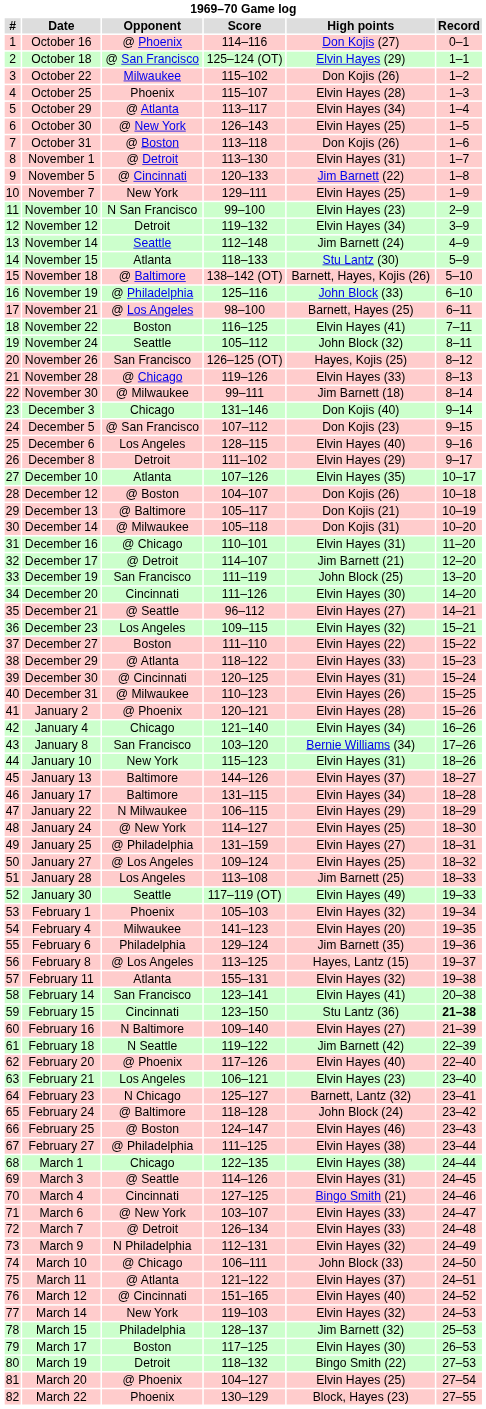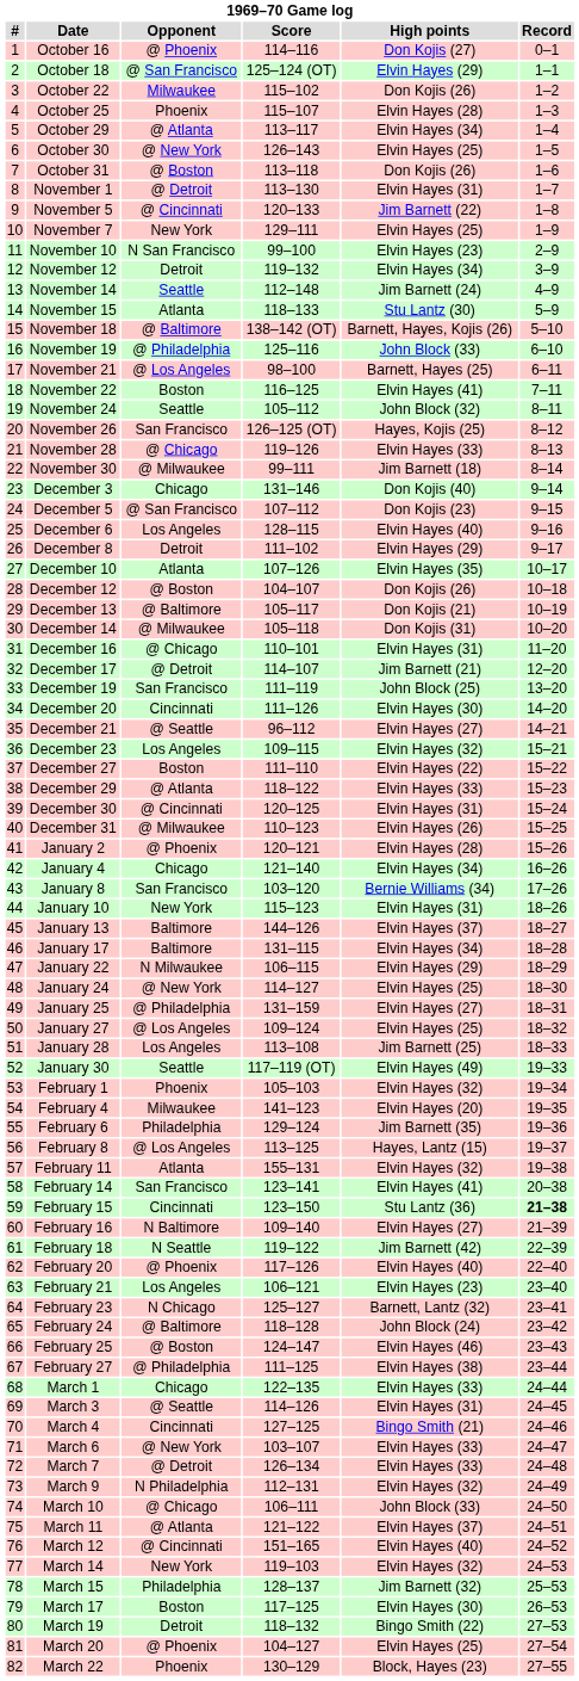March 1 | High points: Elvin Hayes (38) -> Elvin Hayes (33)
